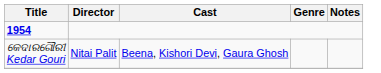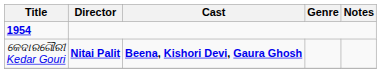କେଦାରଗୌରୀ Kedar Gouri | Director: normal -> bold
କେଦାରଗୌରୀ Kedar Gouri | Cast: normal -> bold
